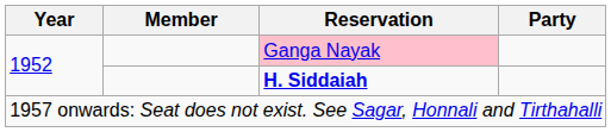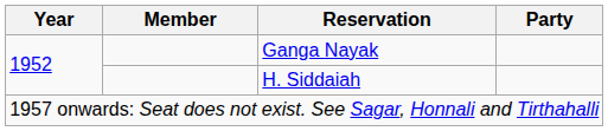Ganga Nayak | Reservation: pink background -> no background
H. Siddaiah | Reservation: bold -> normal
